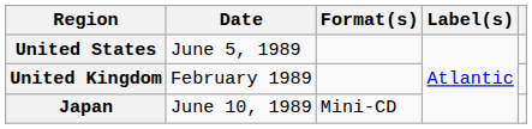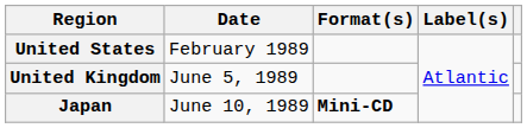United States | Date: June 5, 1989 -> February 1989
United Kingdom | Date: February 1989 -> June 5, 1989
Japan | Format(s): normal -> bold
